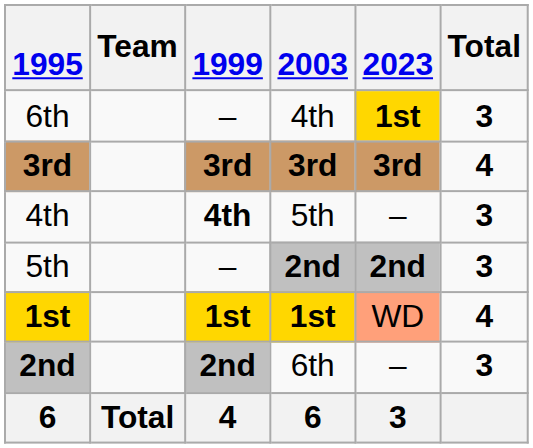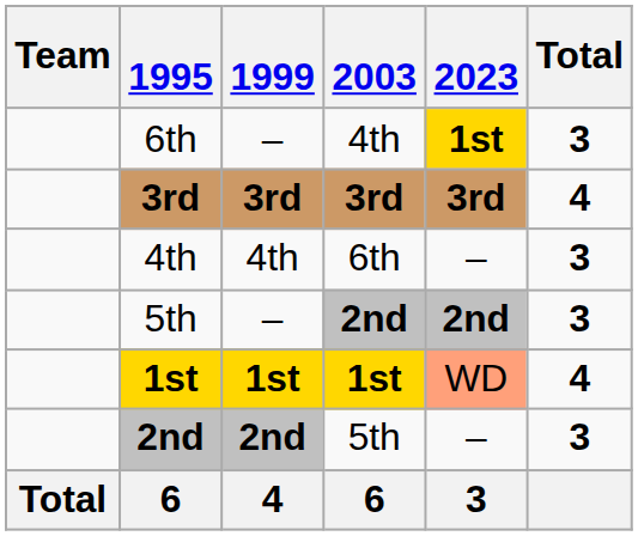columns swapped: Team <-> 1995
row 4 | 1999: bold -> normal
row 4 | 2003: 5th -> 6th
row 7 | 2003: 6th -> 5th
